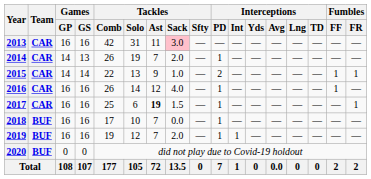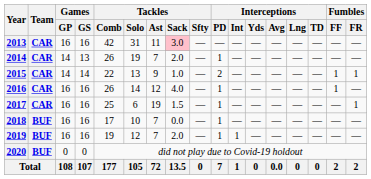2017 | Tackles / Ast: bold -> normal
